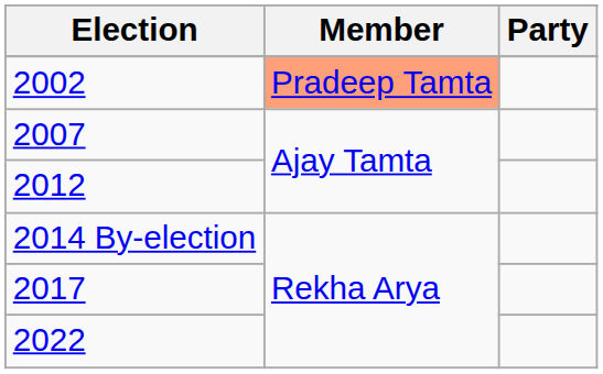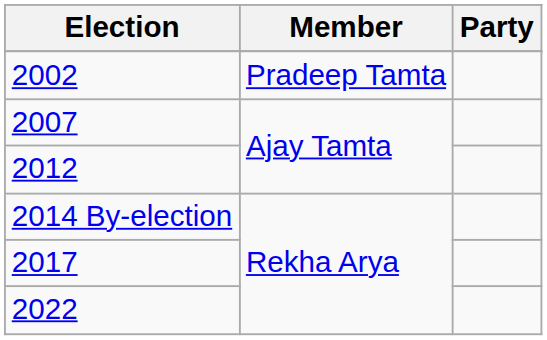2002 | Member: lightsalmon background -> no background
